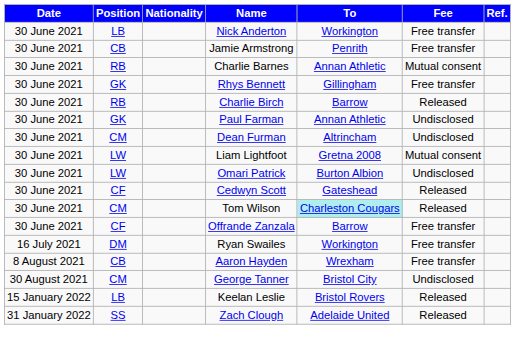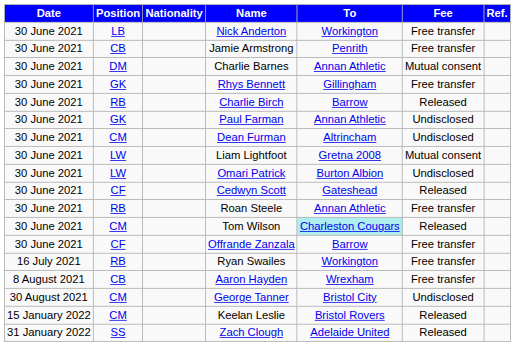Charlie Barnes | Position: RB -> DM
+ row: 30 June 2021 | RB | Roan Steele | Annan Athletic | Free transfer
Ryan Swailes | Position: DM -> RB
Keelan Leslie | Position: LB -> CM
